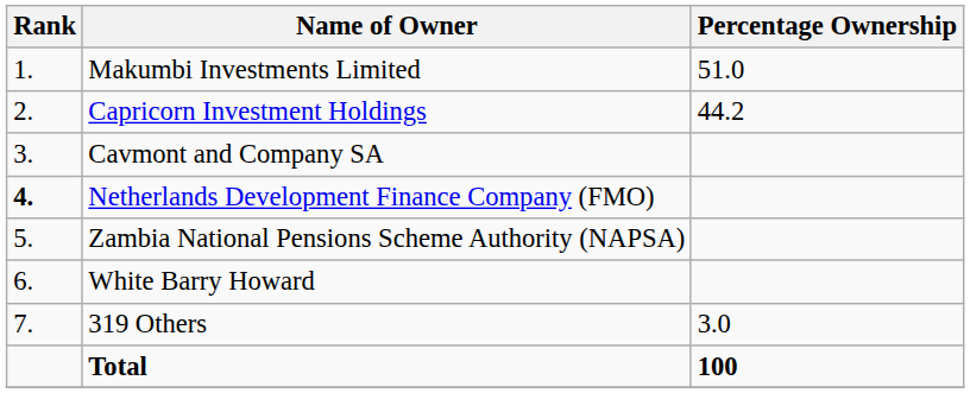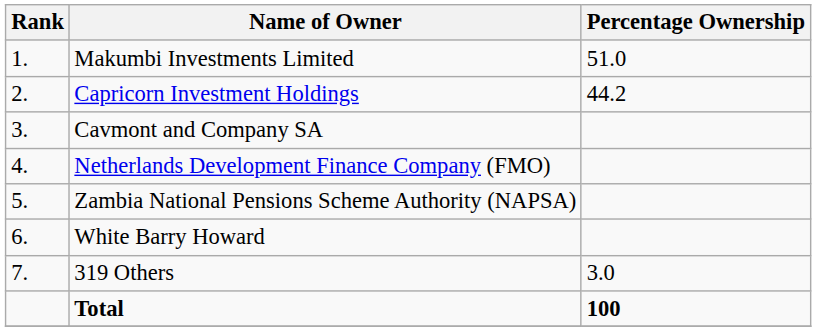Netherlands Development Finance Company (FMO) | Rank: bold -> normal
